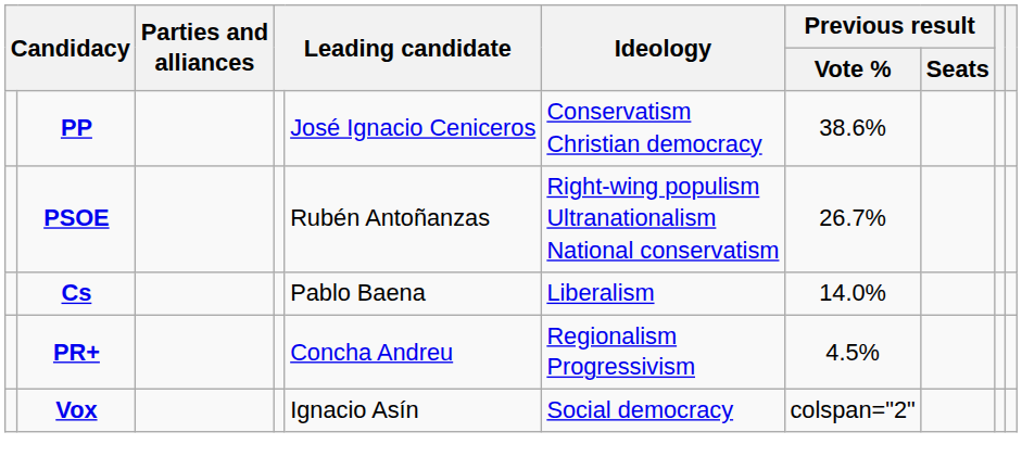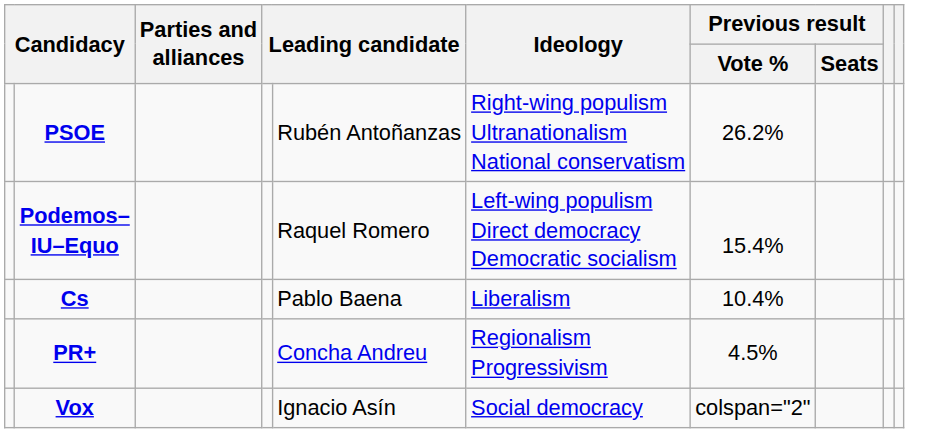- row: PP | José Ignacio Ceniceros | Conservatism Christian democracy | 38.6%
PSOE | Previous result / Vote %: 26.7% -> 26.2%
+ row: Podemos– IU–Equo | Raquel Romero | Left-wing populism Direct democracy Democratic socialism | 15.4%
Cs | Previous result / Vote %: 14.0% -> 10.4%
